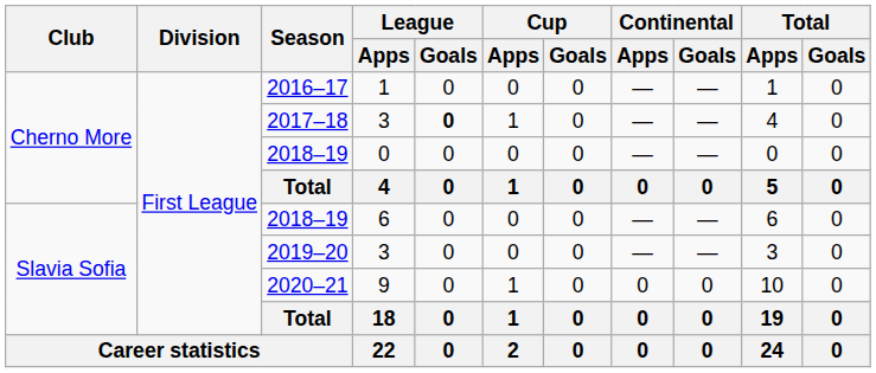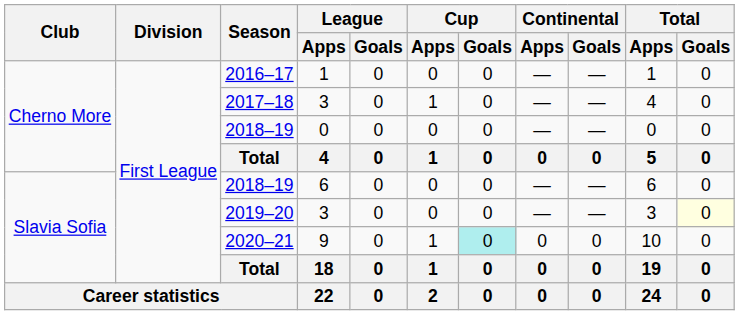2017–18 | League / Goals: bold -> normal
2019–20 | Total / Goals: no background -> lightyellow background
2020–21 | Cup / Goals: no background -> paleturquoise background
